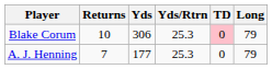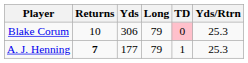columns swapped: Yds/Rtrn <-> Long
A. J. Henning | Returns: normal -> bold
A. J. Henning | TD: 0 -> 1
